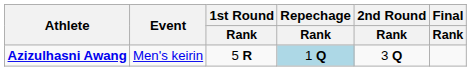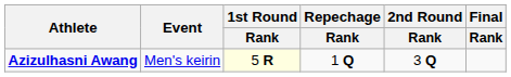Azizulhasni Awang | 1st Round / Rank: no background -> lightyellow background
Azizulhasni Awang | Repechage / Rank: lightblue background -> no background
